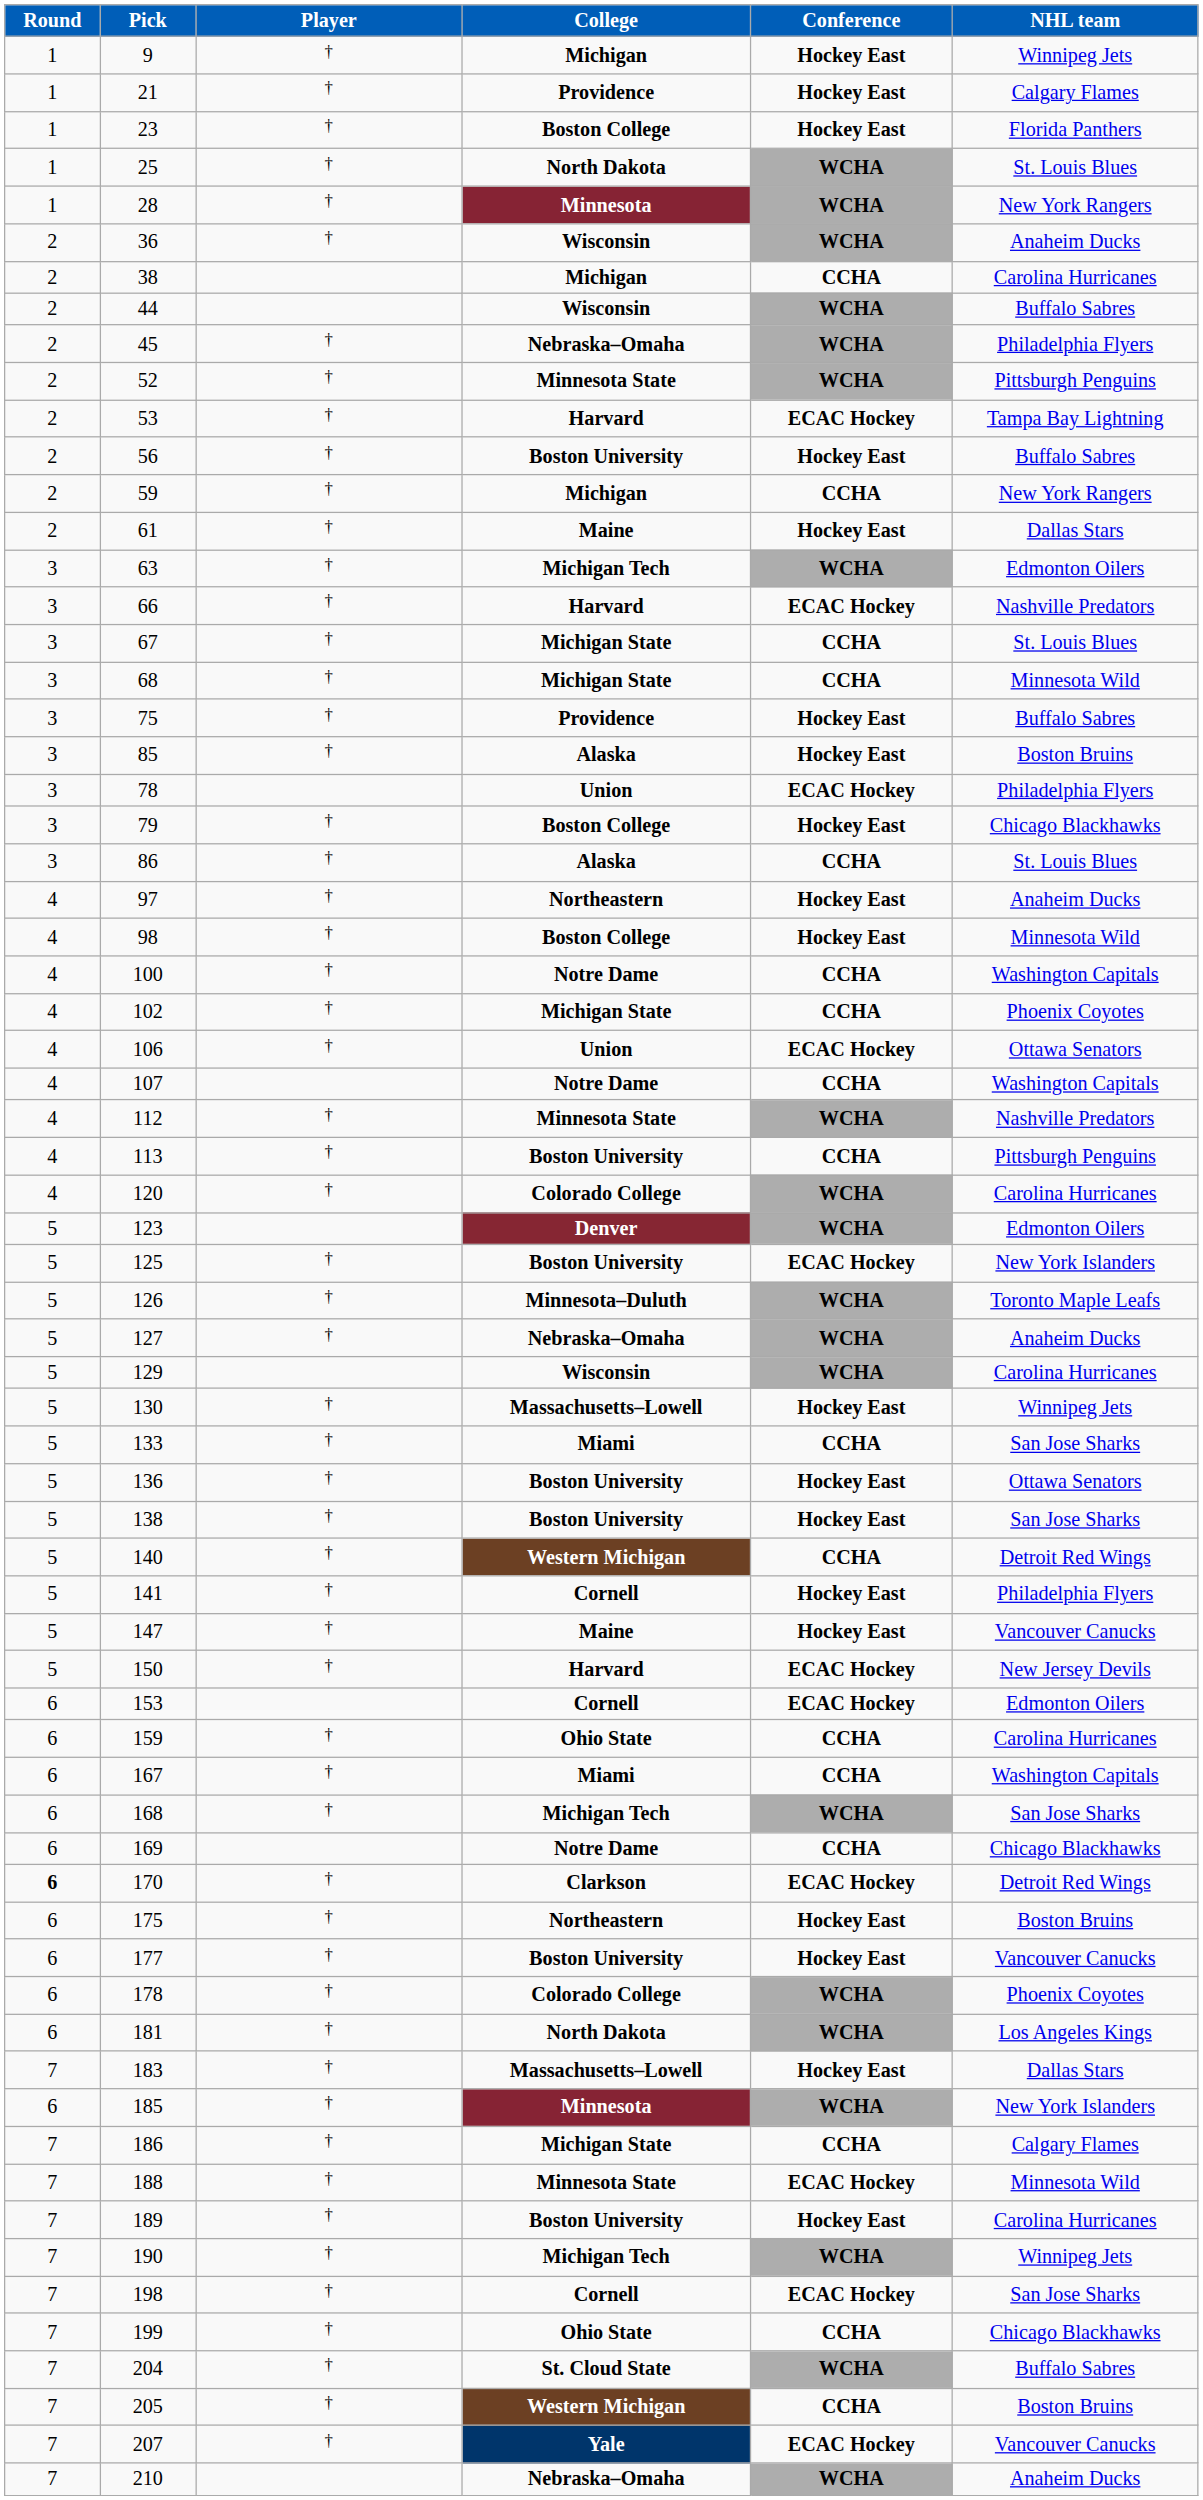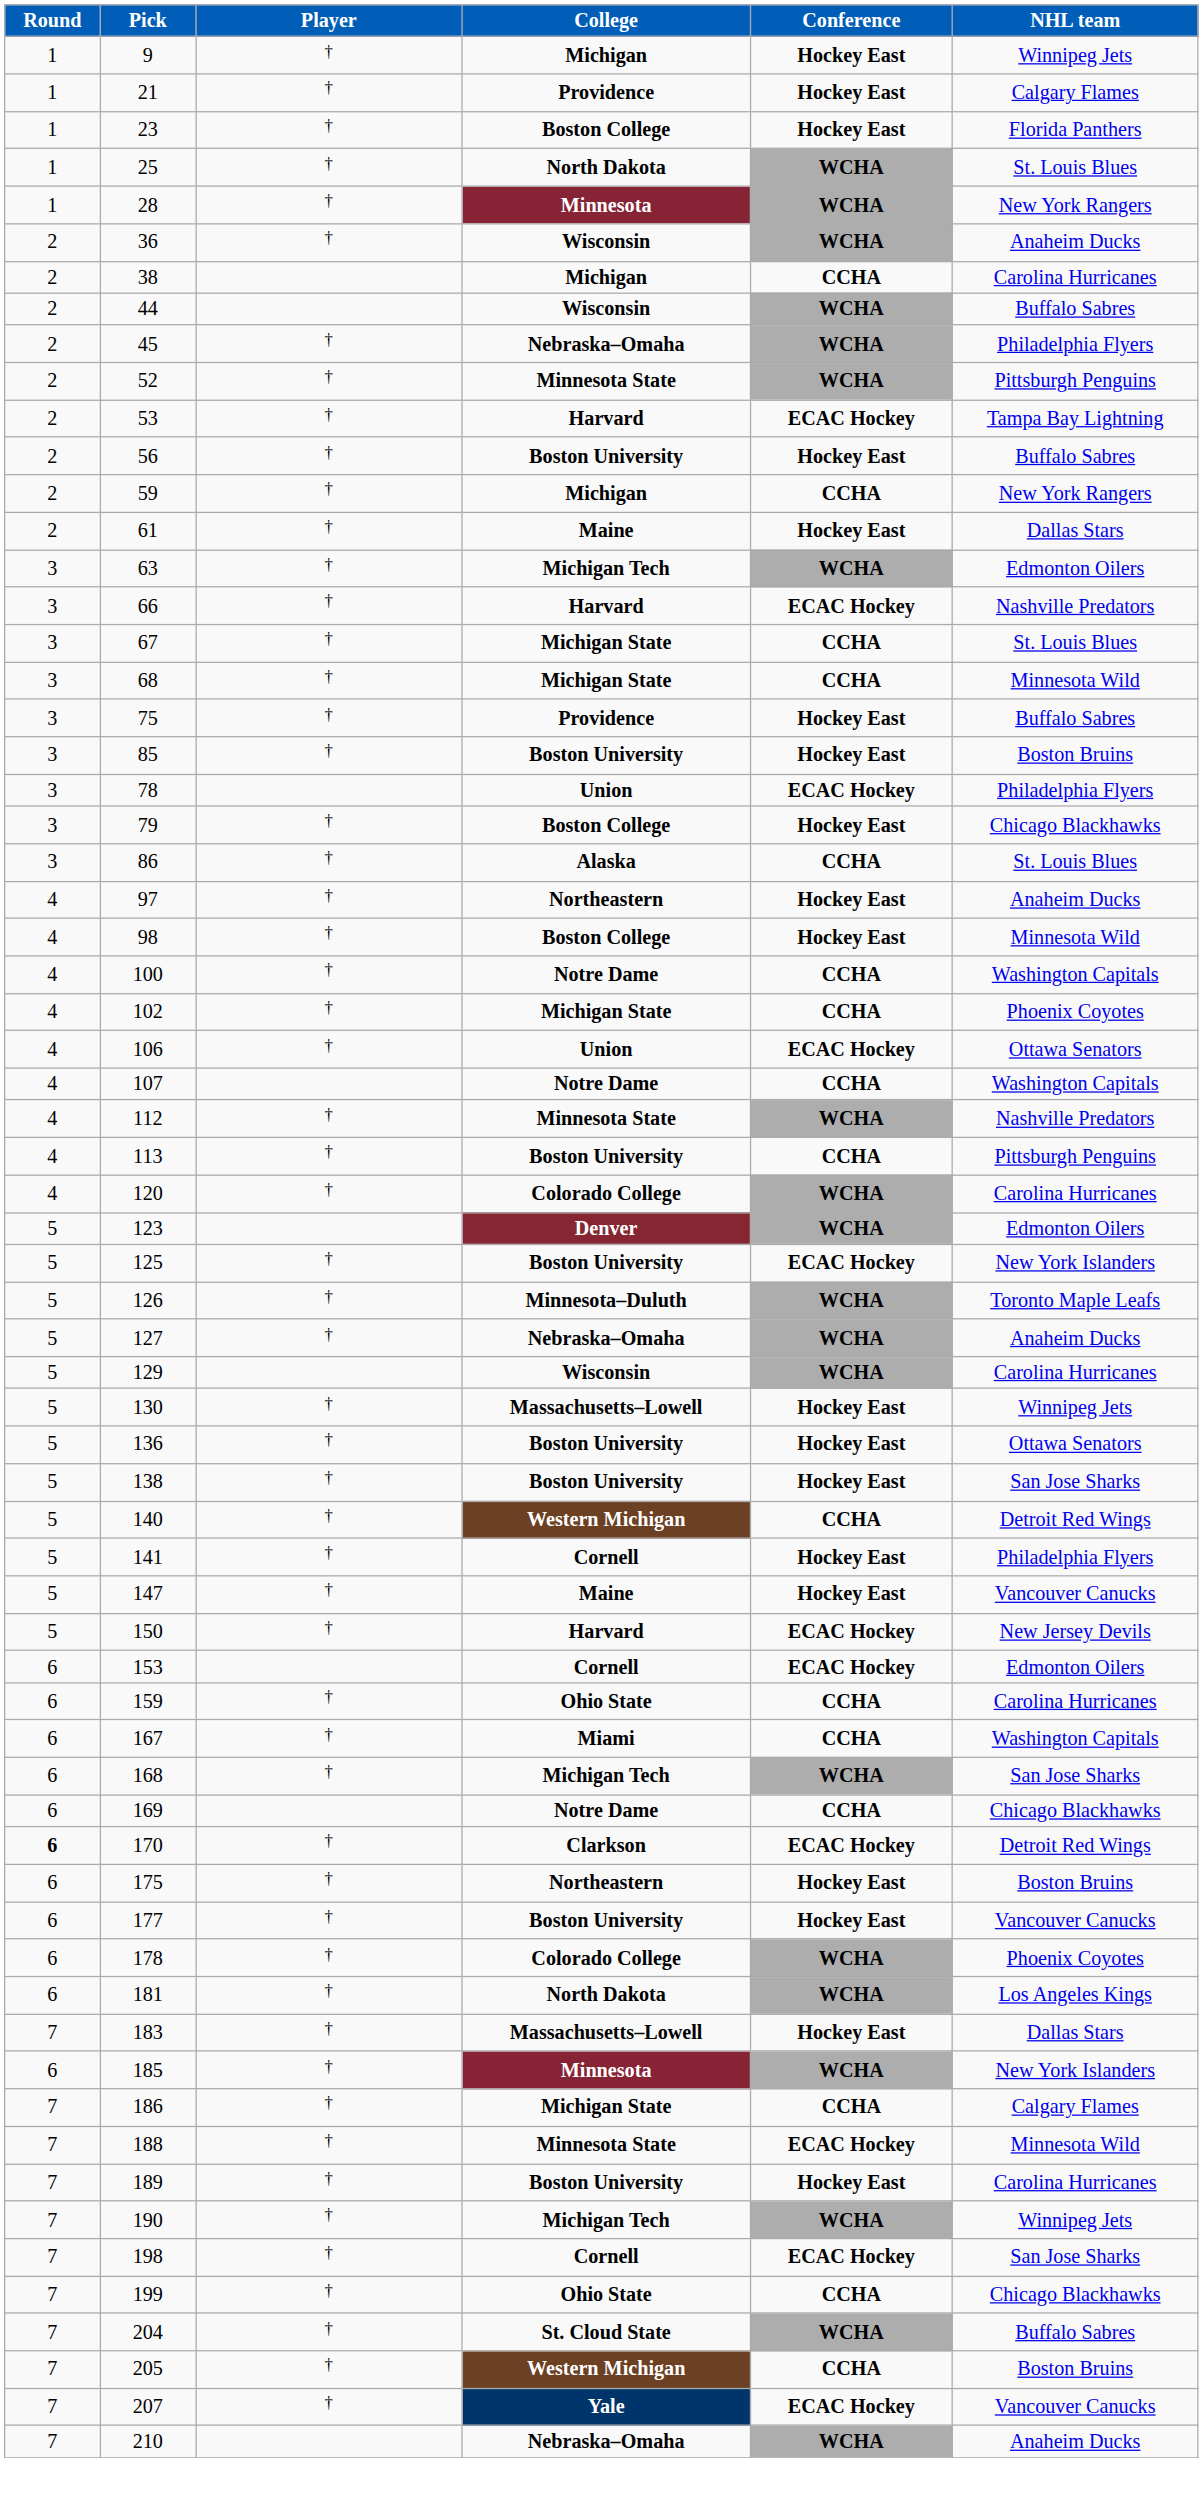85 | College: Alaska -> Boston University
- row: 5 | 133 | † | Miami | CCHA | San Jose Sharks
